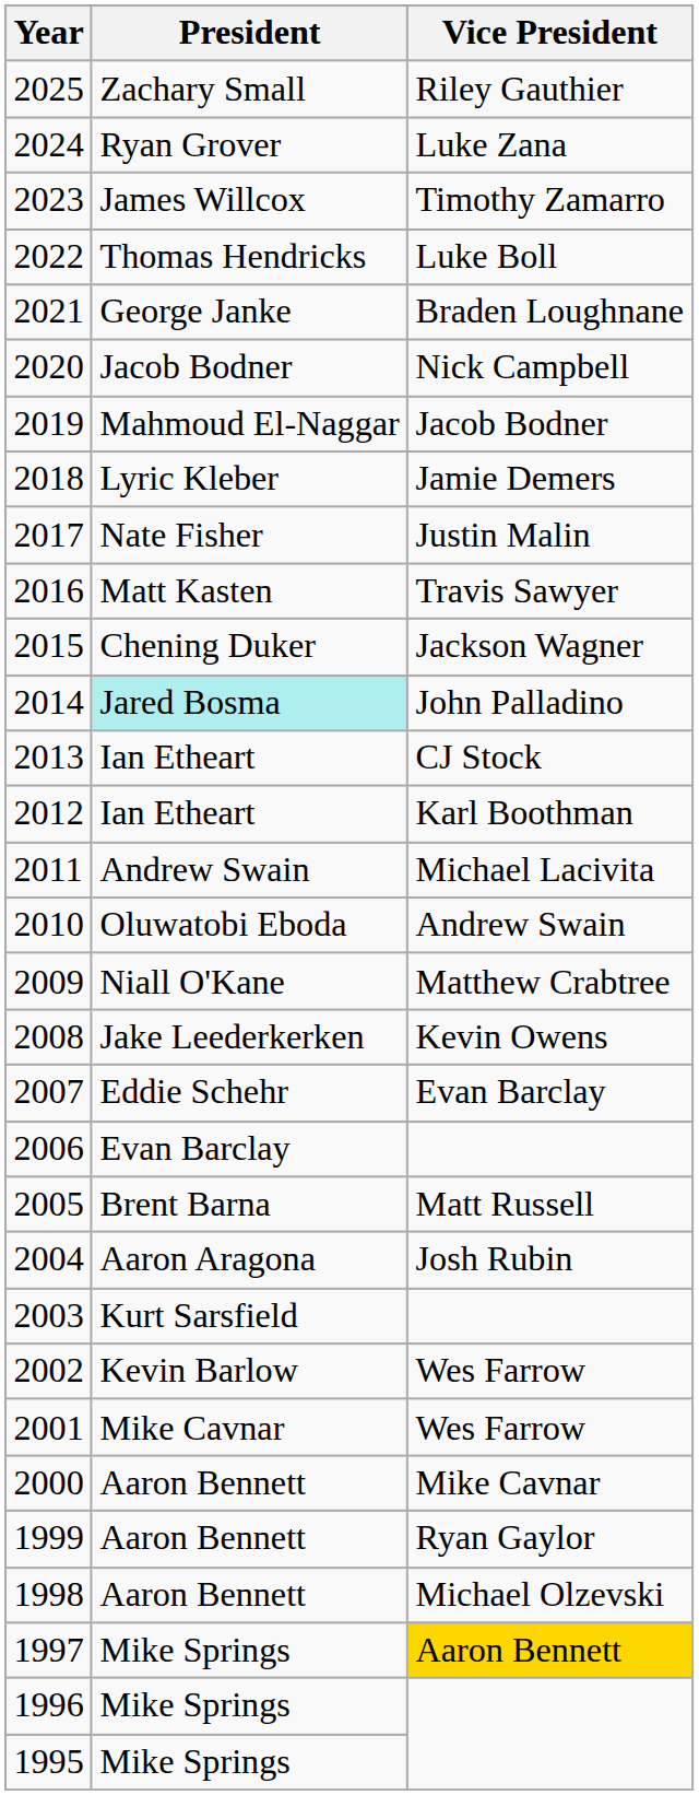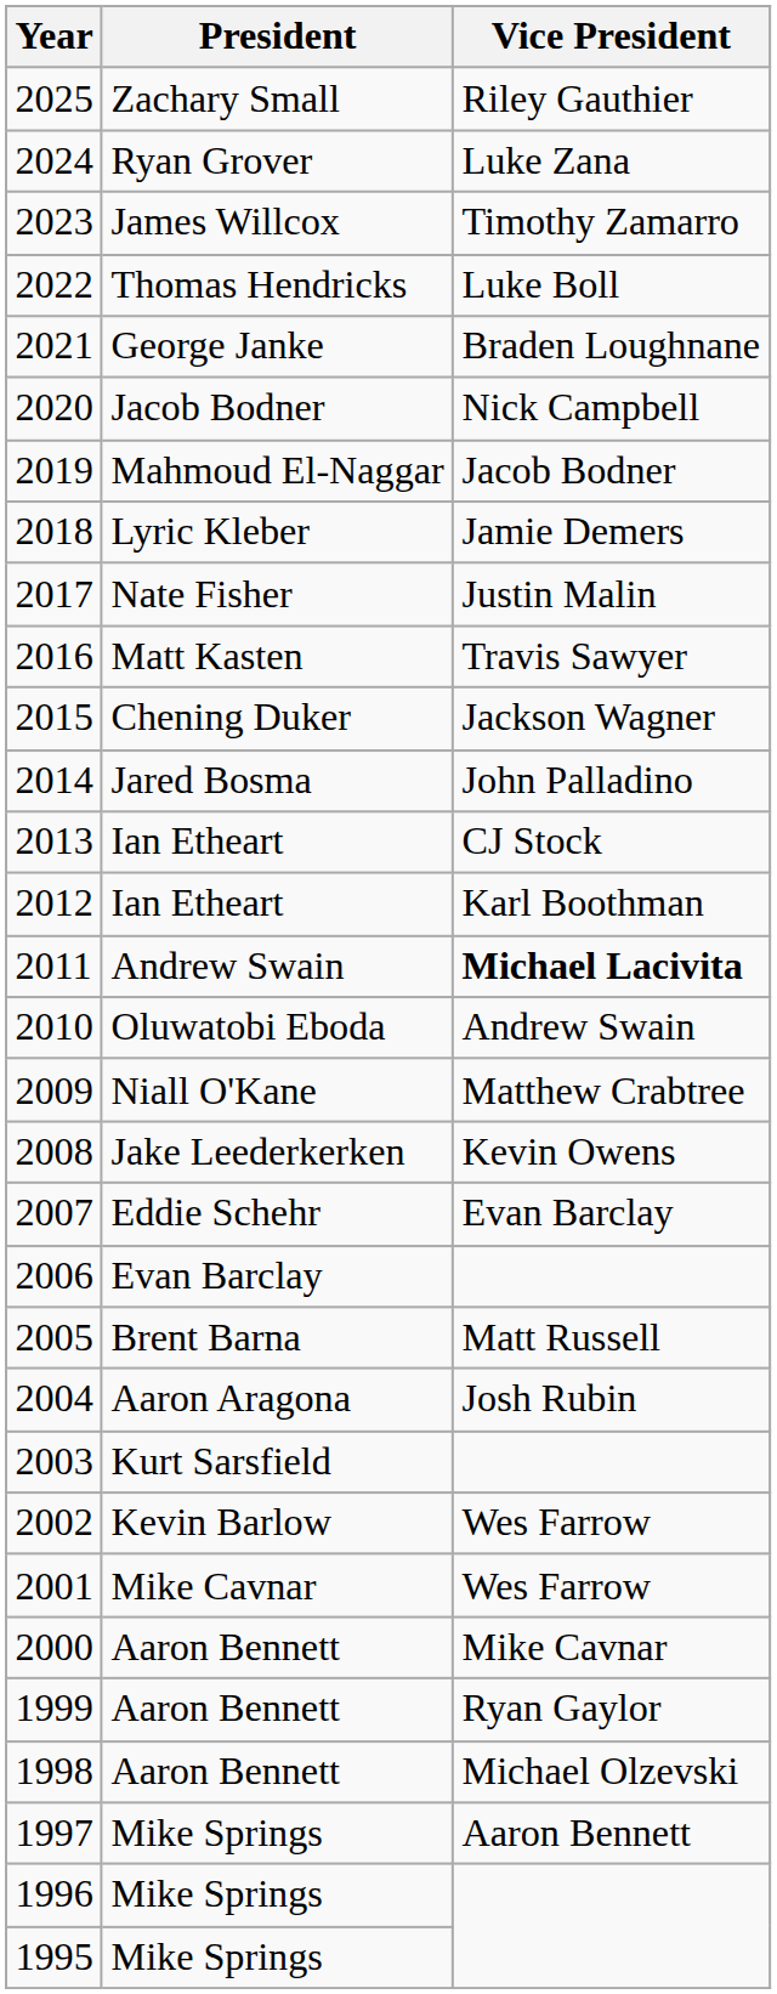2014 | President: paleturquoise background -> no background
2011 | Vice President: normal -> bold
1997 | Vice President: gold background -> no background
